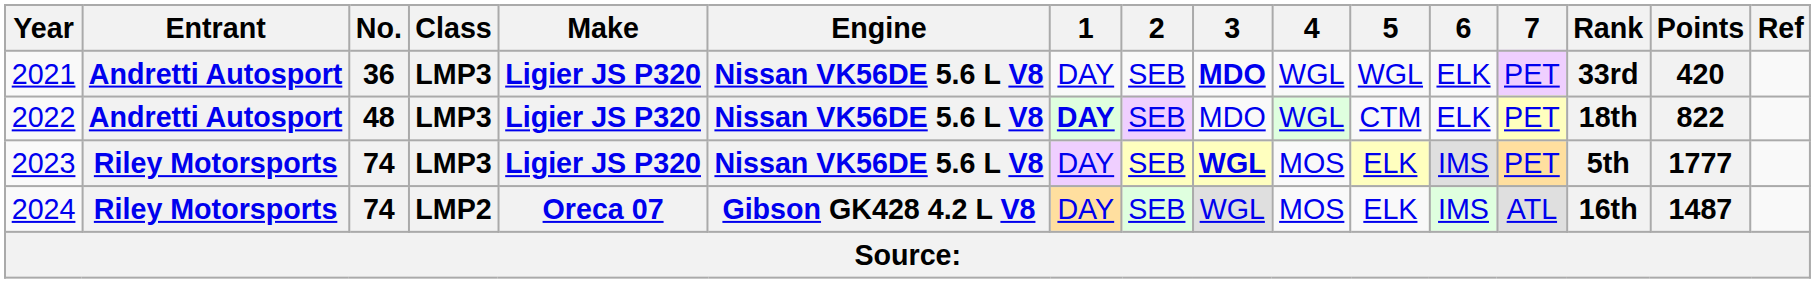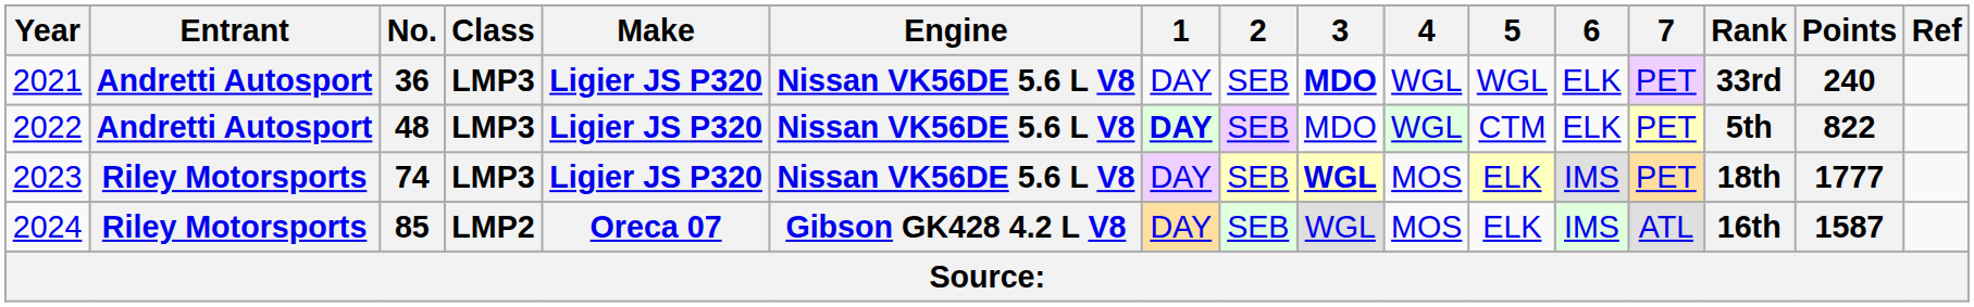2021 | Points: 420 -> 240
2022 | Rank: 18th -> 5th
2023 | Rank: 5th -> 18th
2024 | No.: 74 -> 85
2024 | Points: 1487 -> 1587
